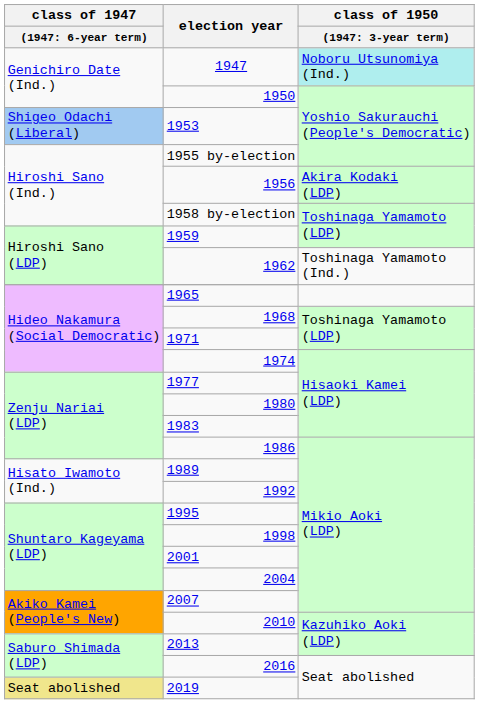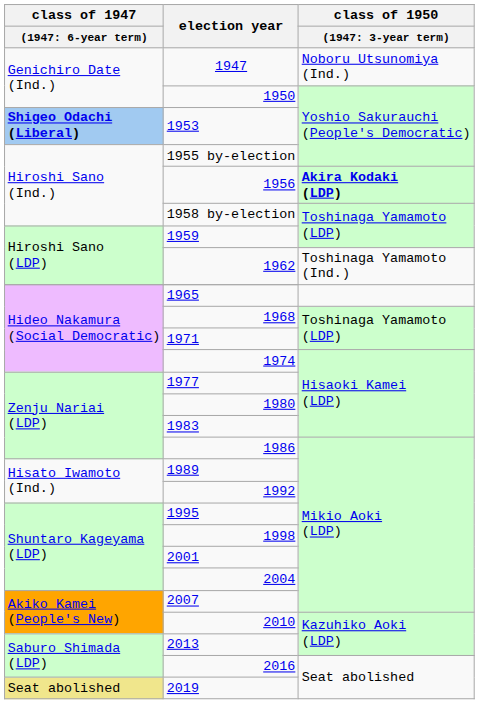1947 | column 3: paleturquoise background -> no background
1953 | column 1: normal -> bold
1956 | column 3: normal -> bold
